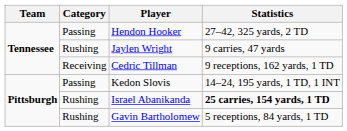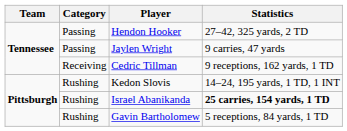Jaylen Wright | Category: Rushing -> Passing
Kedon Slovis | Category: Passing -> Rushing
